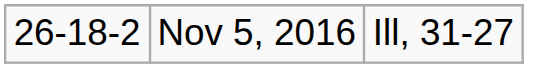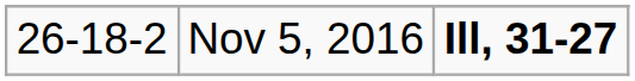Nov 5, 2016 | column 3: normal -> bold
